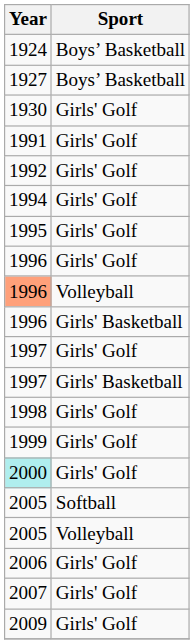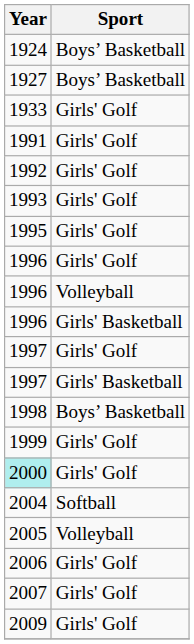row 4 | Year: 1930 -> 1933
row 7 | Year: 1994 -> 1993
row 10 | Year: lightsalmon background -> no background
row 14 | Sport: Girls' Golf -> Boys’ Basketball
row 17 | Year: 2005 -> 2004
